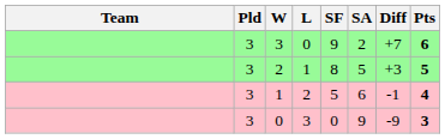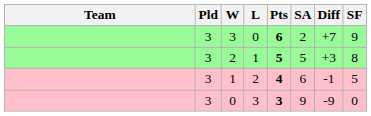columns swapped: SF <-> Pts
